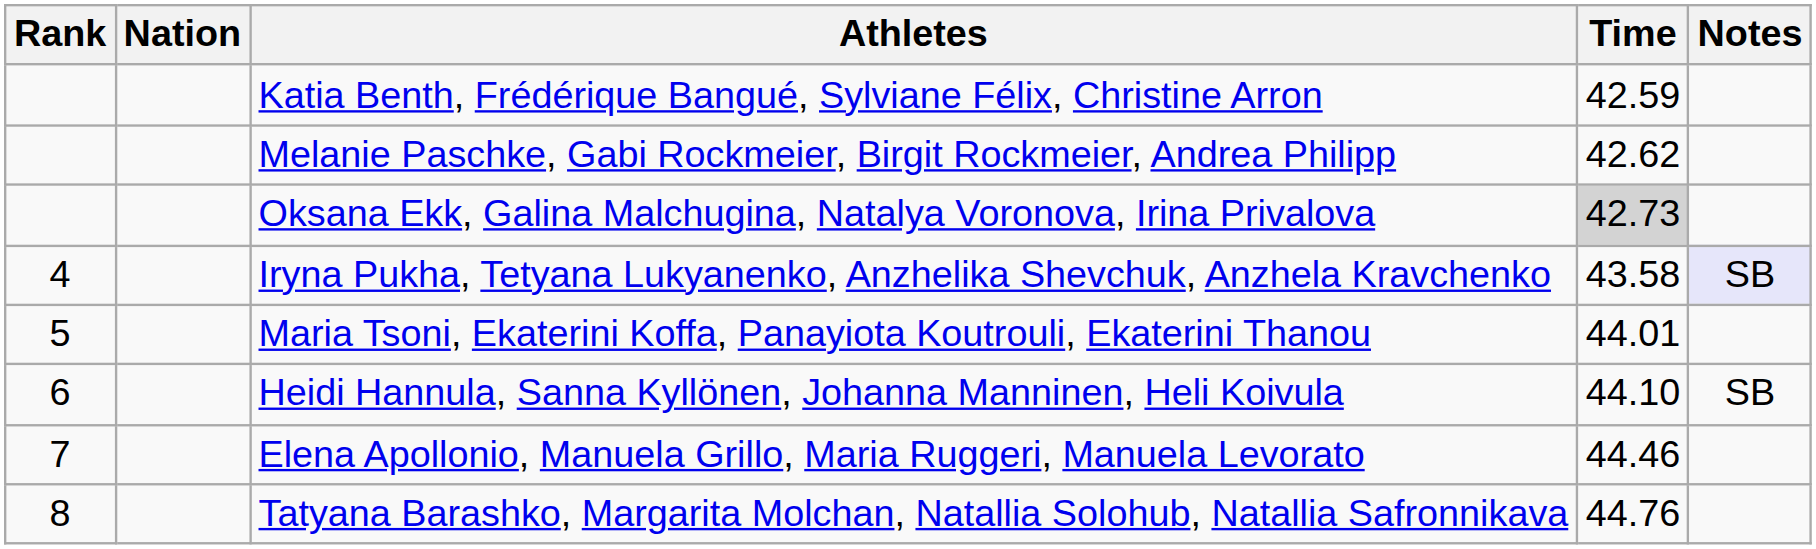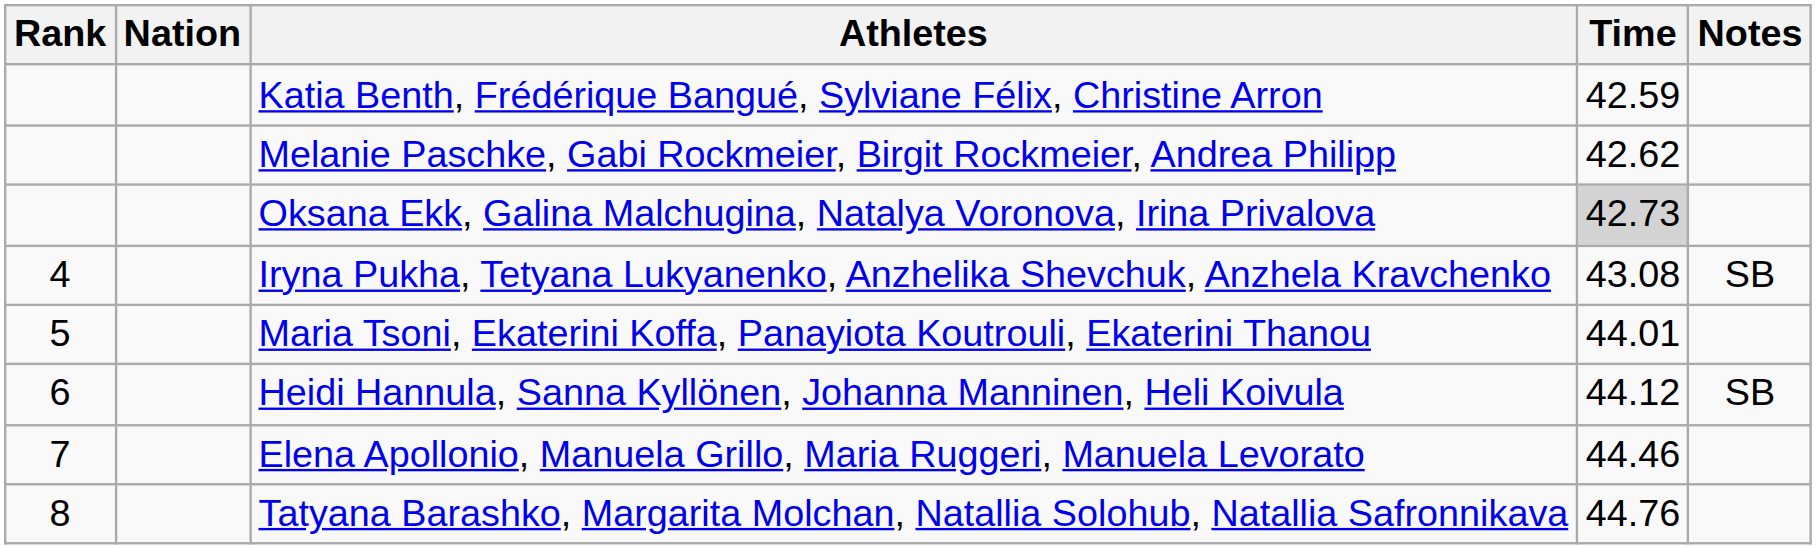row 5 | Time: 43.58 -> 43.08
row 5 | Notes: lavender background -> no background
row 7 | Time: 44.10 -> 44.12
